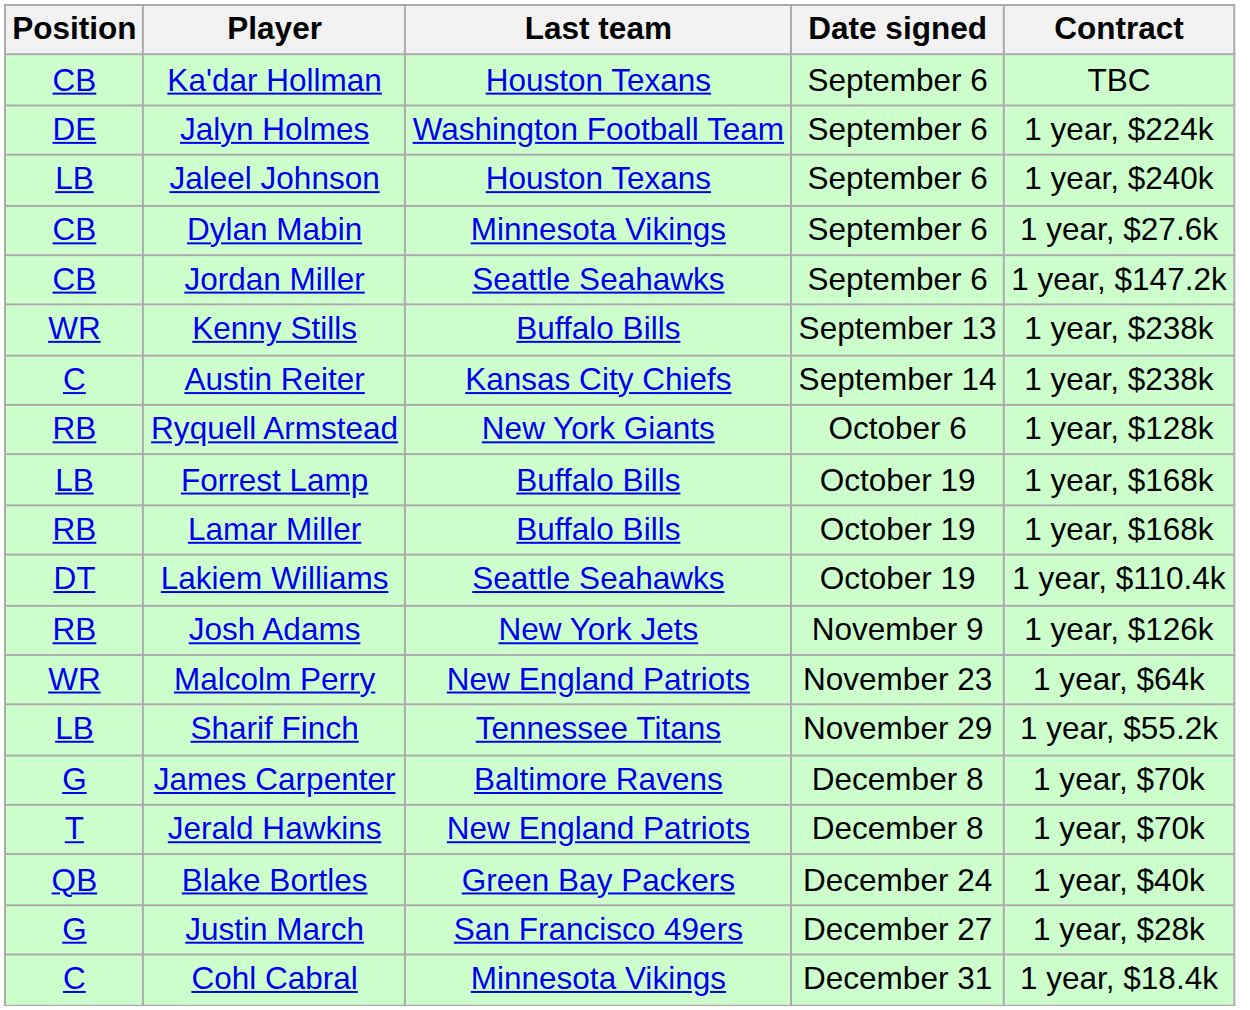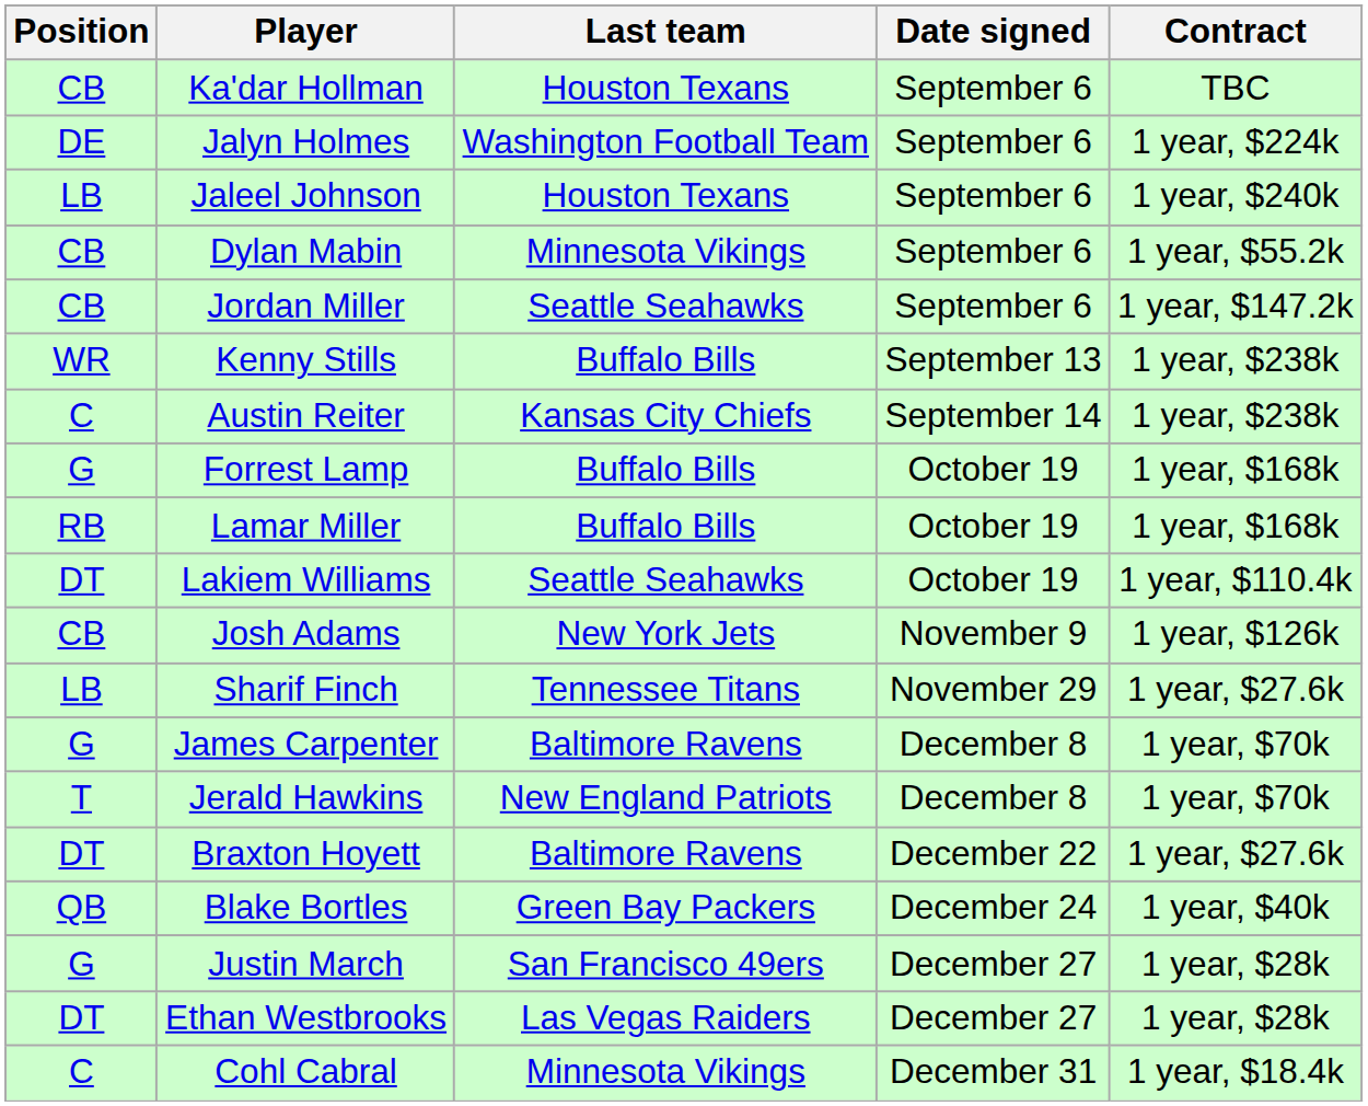Dylan Mabin | Contract: 1 year, $27.6k -> 1 year, $55.2k
- row: RB | Ryquell Armstead | New York Giants | October 6 | 1 year, $128k
Forrest Lamp | Position: LB -> G
Josh Adams | Position: RB -> CB
- row: WR | Malcolm Perry | New England Patriots | November 23 | 1 year, $64k
Sharif Finch | Contract: 1 year, $55.2k -> 1 year, $27.6k
+ row: DT | Braxton Hoyett | Baltimore Ravens | December 22 | 1 year, $27.6k
+ row: DT | Ethan Westbrooks | Las Vegas Raiders | December 27 | 1 year, $28k
